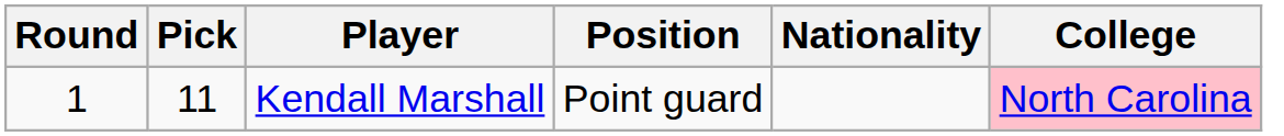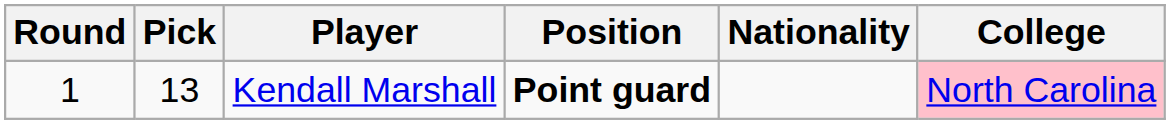Kendall Marshall | Pick: 11 -> 13
Kendall Marshall | Position: normal -> bold
